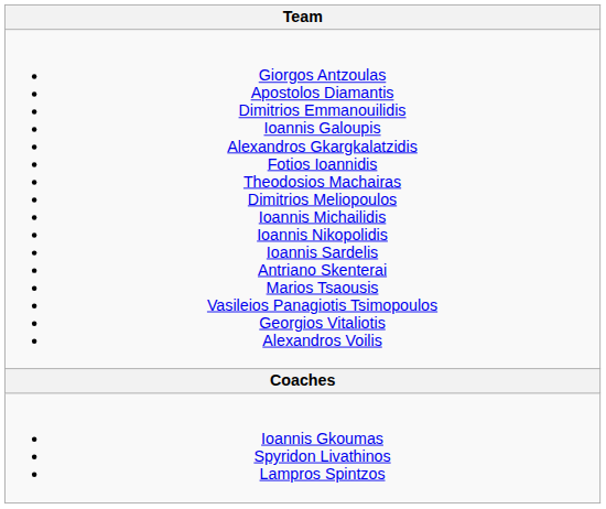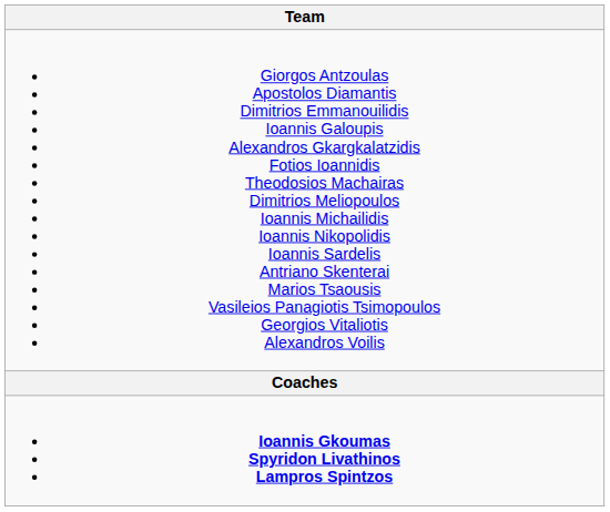row 4 | column 1: normal -> bold
